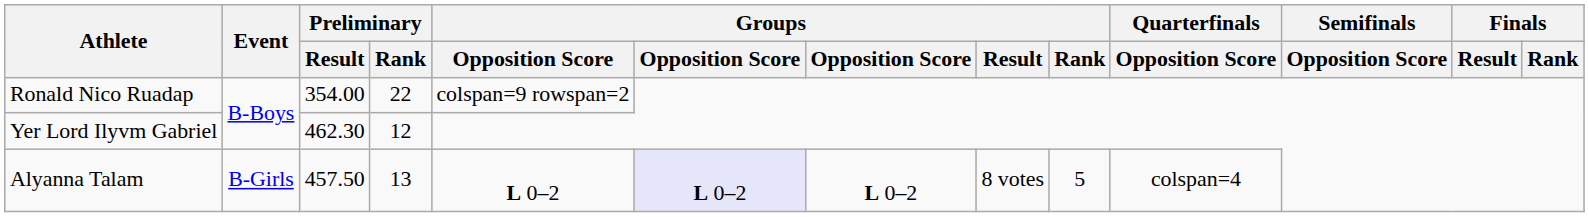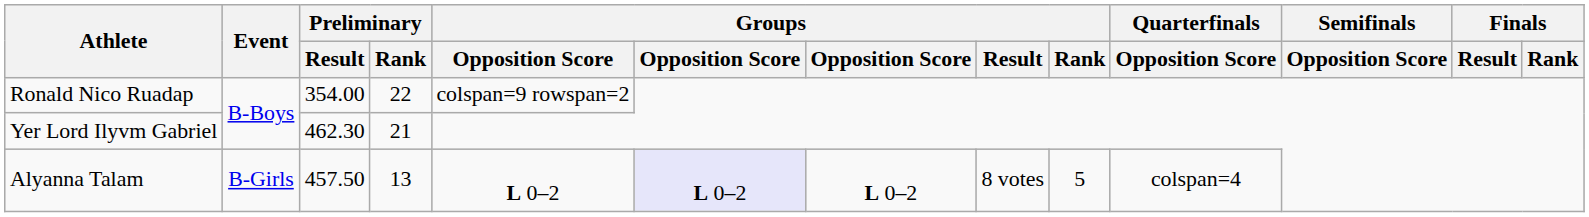Yer Lord Ilyvm Gabriel | Preliminary / Rank: 12 -> 21
